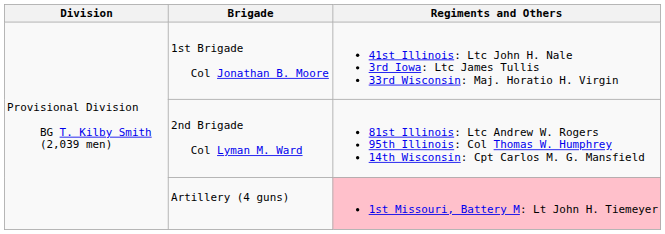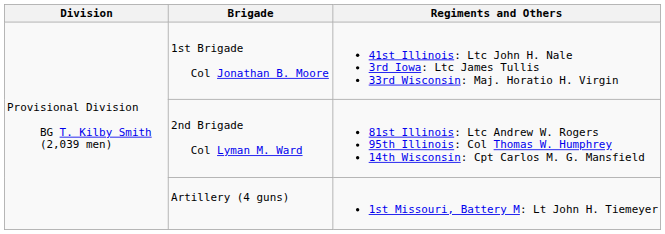Artillery (4 guns) | Regiments and Others: pink background -> no background
